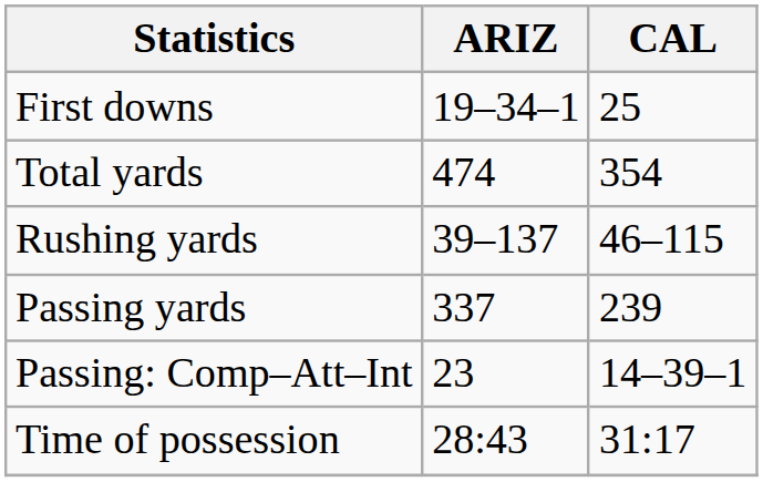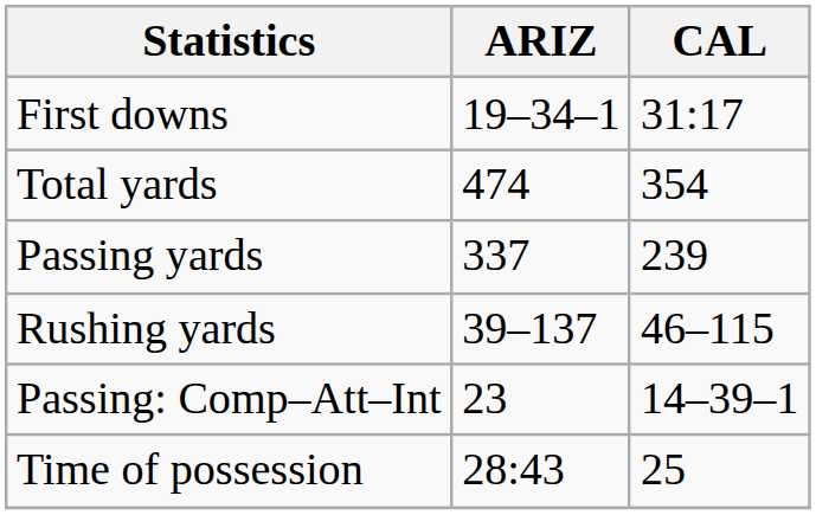First downs | CAL: 25 -> 31:17
rows swapped: Rushing yards <-> Passing yards
Time of possession | CAL: 31:17 -> 25
